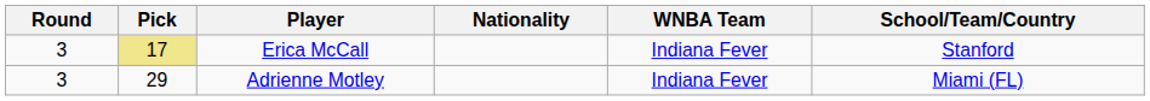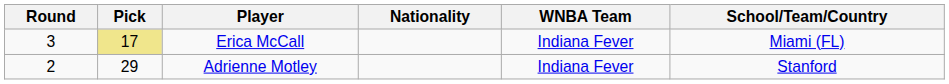Erica McCall | School/Team/Country: Stanford -> Miami (FL)
Adrienne Motley | Round: 3 -> 2
Adrienne Motley | School/Team/Country: Miami (FL) -> Stanford
